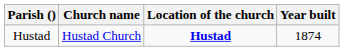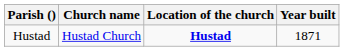row 2 | Year built: 1874 -> 1871
